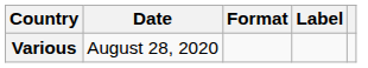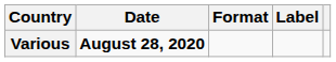Various | Date: normal -> bold
